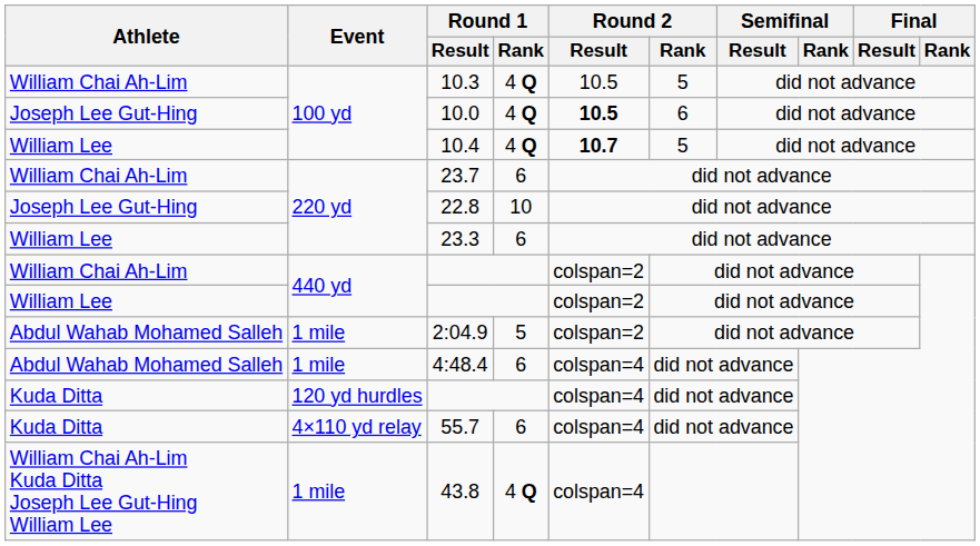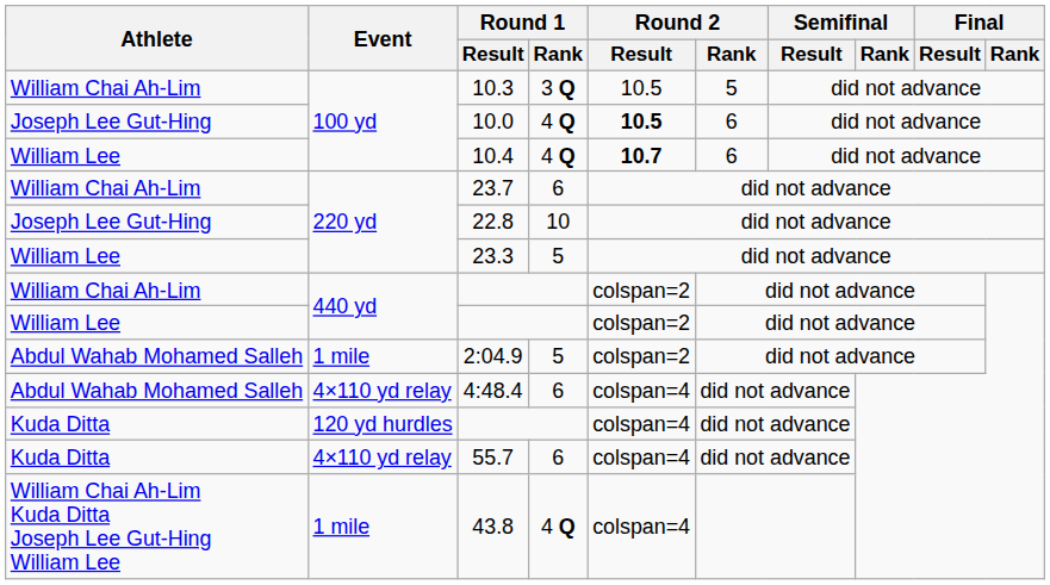10.3 | Round 1 / Rank: 4 Q -> 3 Q
10.4 | Round 2 / Rank: 5 -> 6
23.3 | Round 1 / Rank: 6 -> 5
4:48.4 | Event: 1 mile -> 4×110 yd relay
